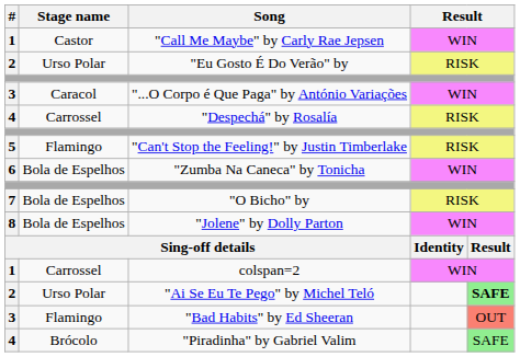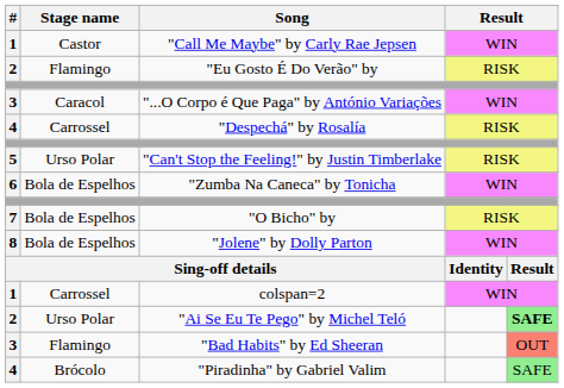"Eu Gosto É Do Verão" by | Stage name: Urso Polar -> Flamingo
"Can't Stop the Feeling!" by Justin Timberlake | Stage name: Flamingo -> Urso Polar
